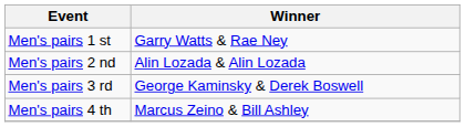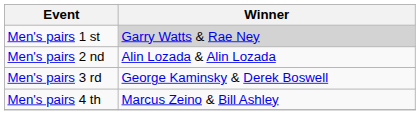Men's pairs 1 st | Winner: no background -> lightgrey background
